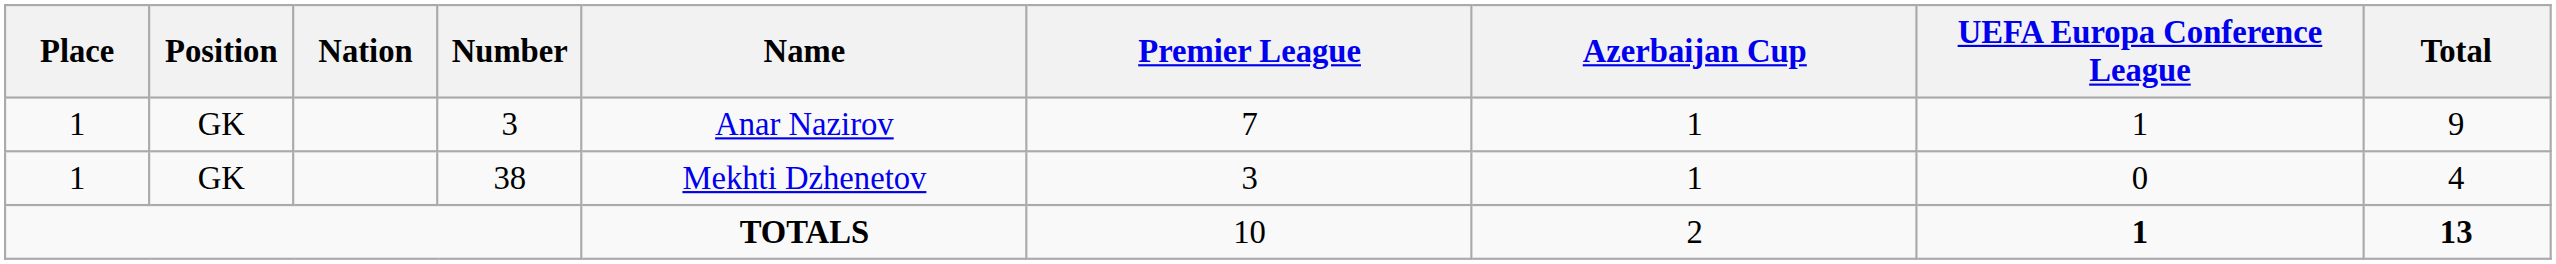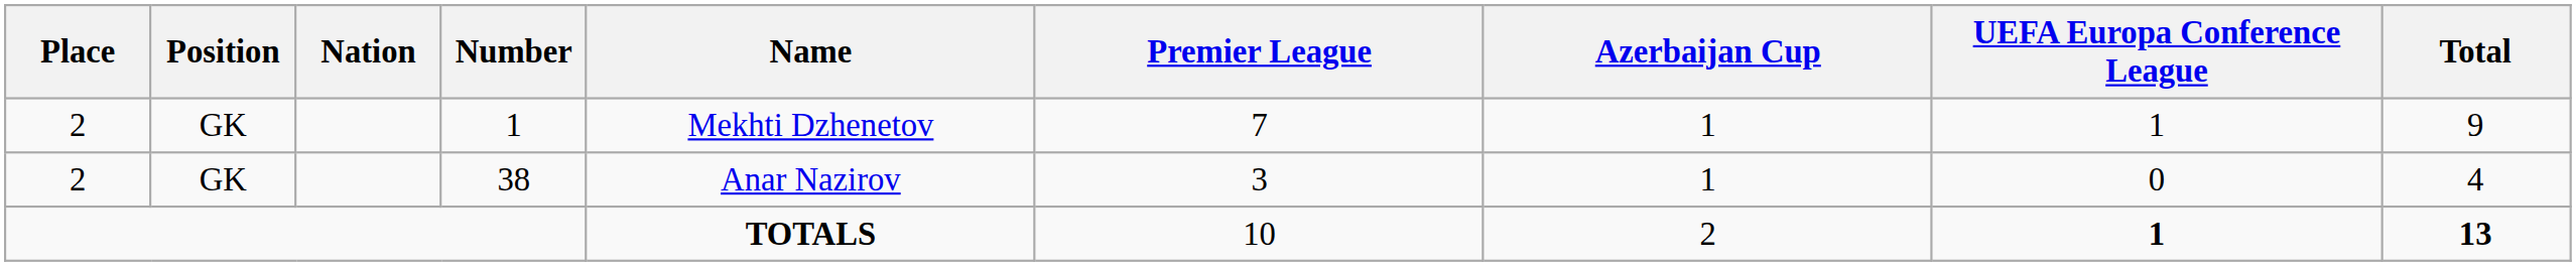row 2 | Place: 1 -> 2
row 2 | Number: 3 -> 1
row 2 | Name: Anar Nazirov -> Mekhti Dzhenetov
row 3 | Place: 1 -> 2
row 3 | Name: Mekhti Dzhenetov -> Anar Nazirov
